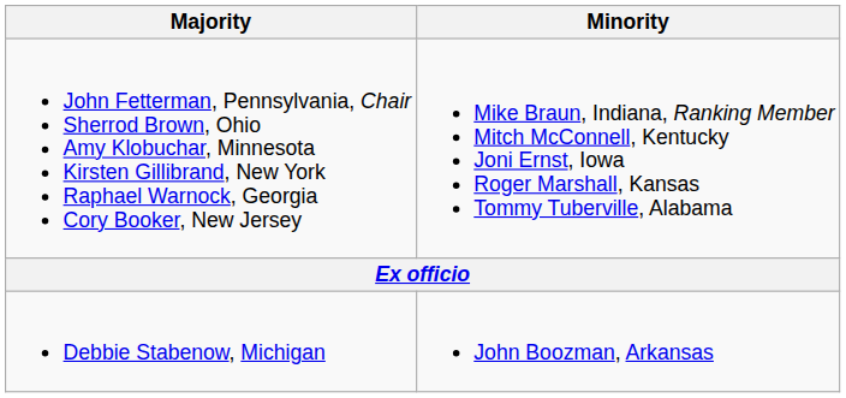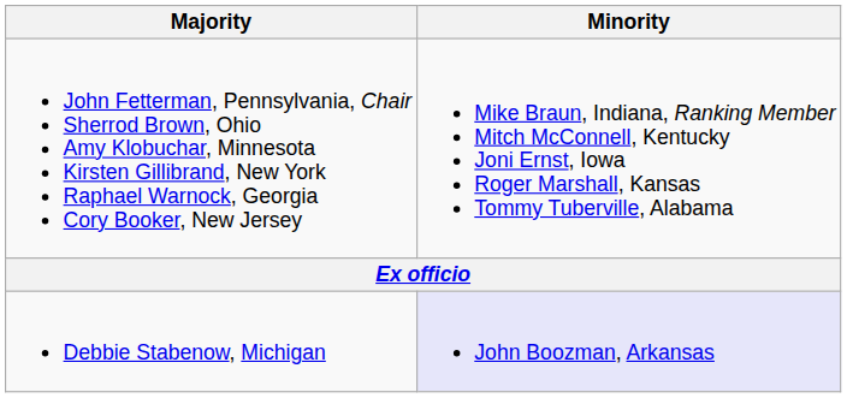Debbie Stabenow, Michigan | Minority: no background -> lavender background
